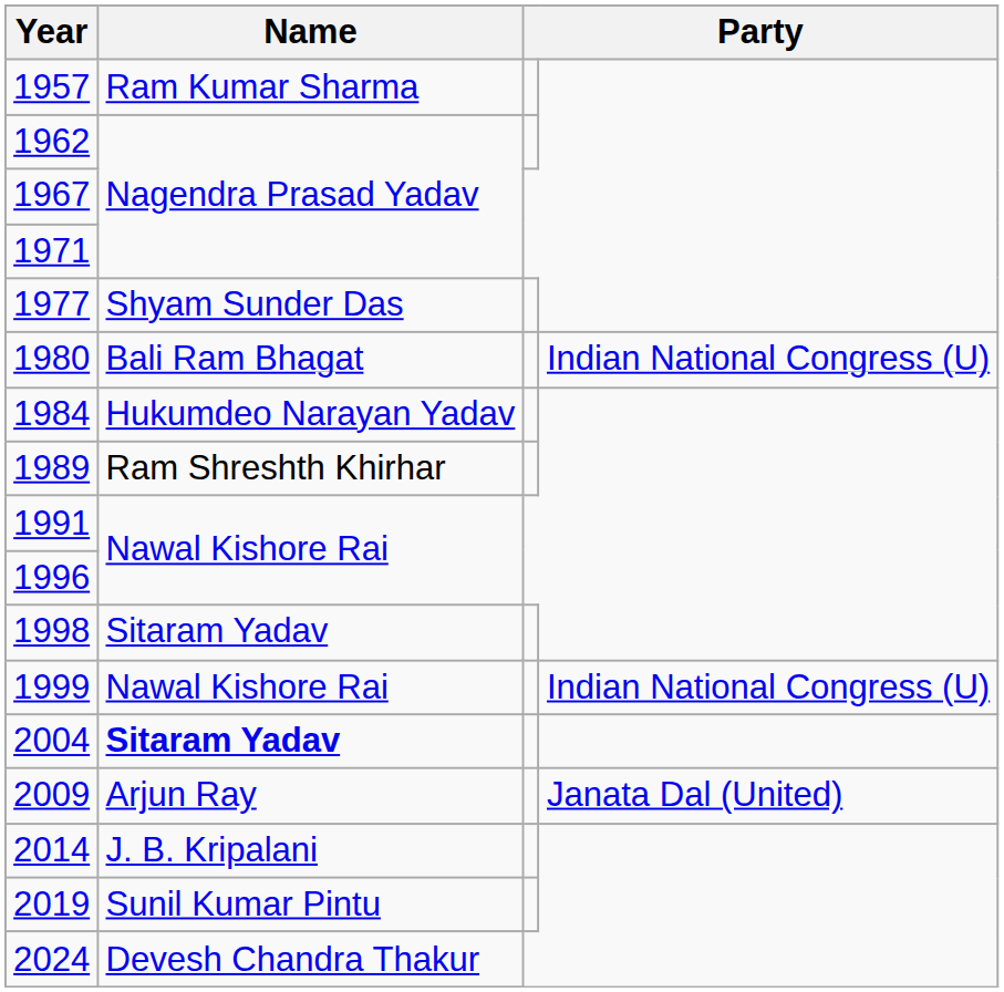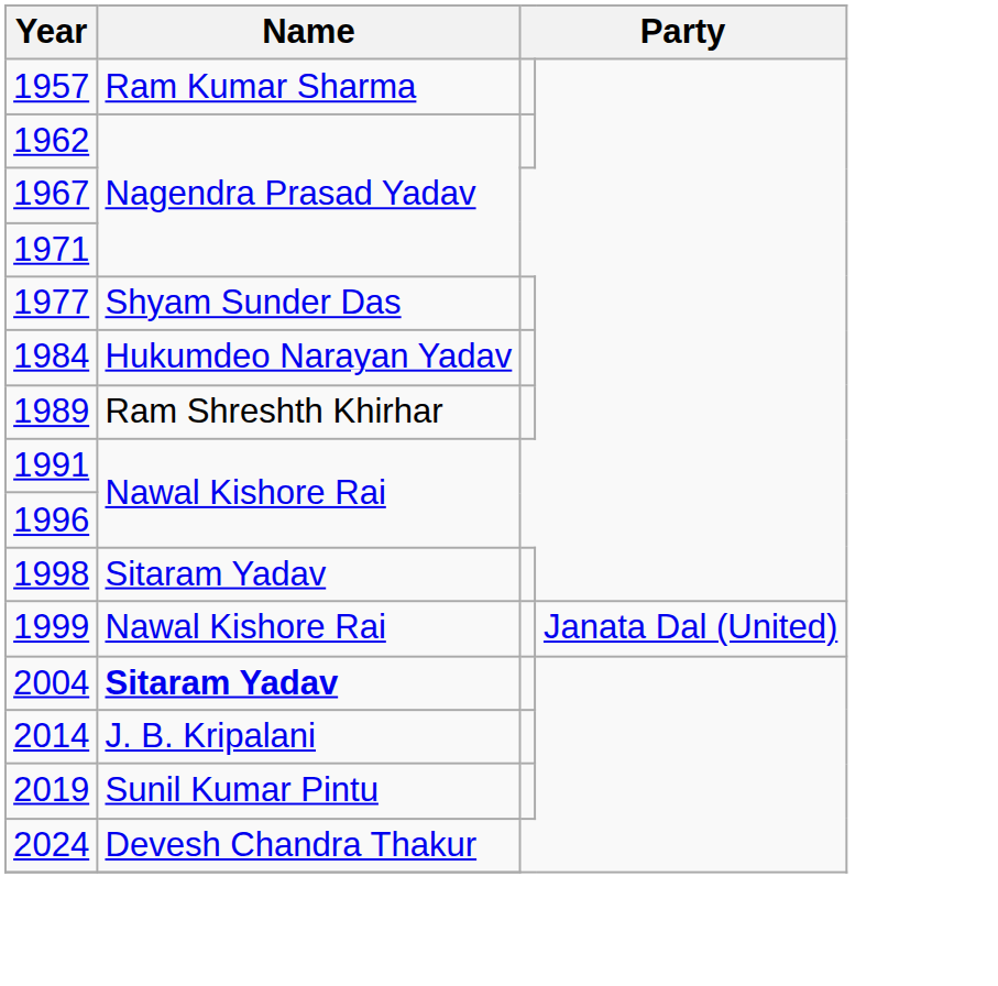- row: 1980 | Bali Ram Bhagat | Indian National Congress (U)
1999 | column 4: Indian National Congress (U) -> Janata Dal (United)
- row: 2009 | Arjun Ray | Janata Dal (United)
